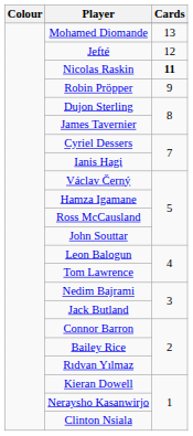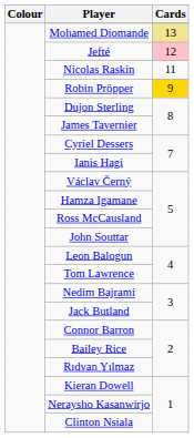Mohamed Diomande | Cards: no background -> khaki background
Jefté | Cards: no background -> pink background
Nicolas Raskin | Cards: bold -> normal
Robin Pröpper | Cards: no background -> gold background
